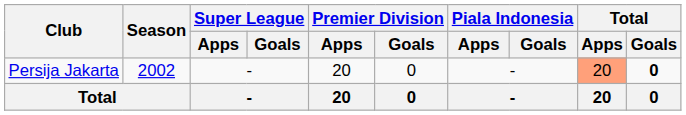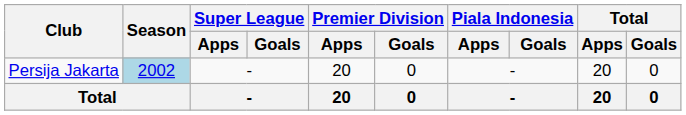Persija Jakarta | Season: no background -> lightblue background
Persija Jakarta | Total / Apps: lightsalmon background -> no background
Persija Jakarta | Total / Goals: bold -> normal
